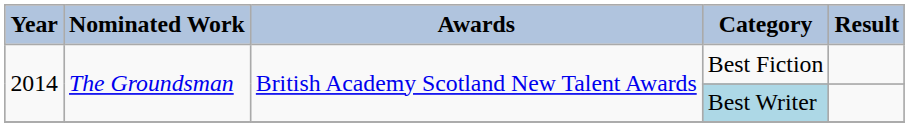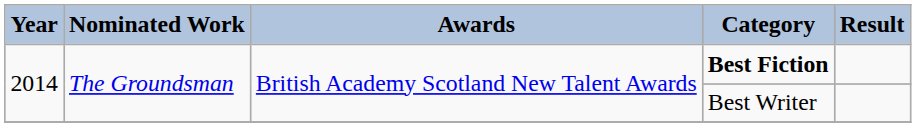Best Fiction | Category: normal -> bold
Best Writer | Category: lightblue background -> no background
